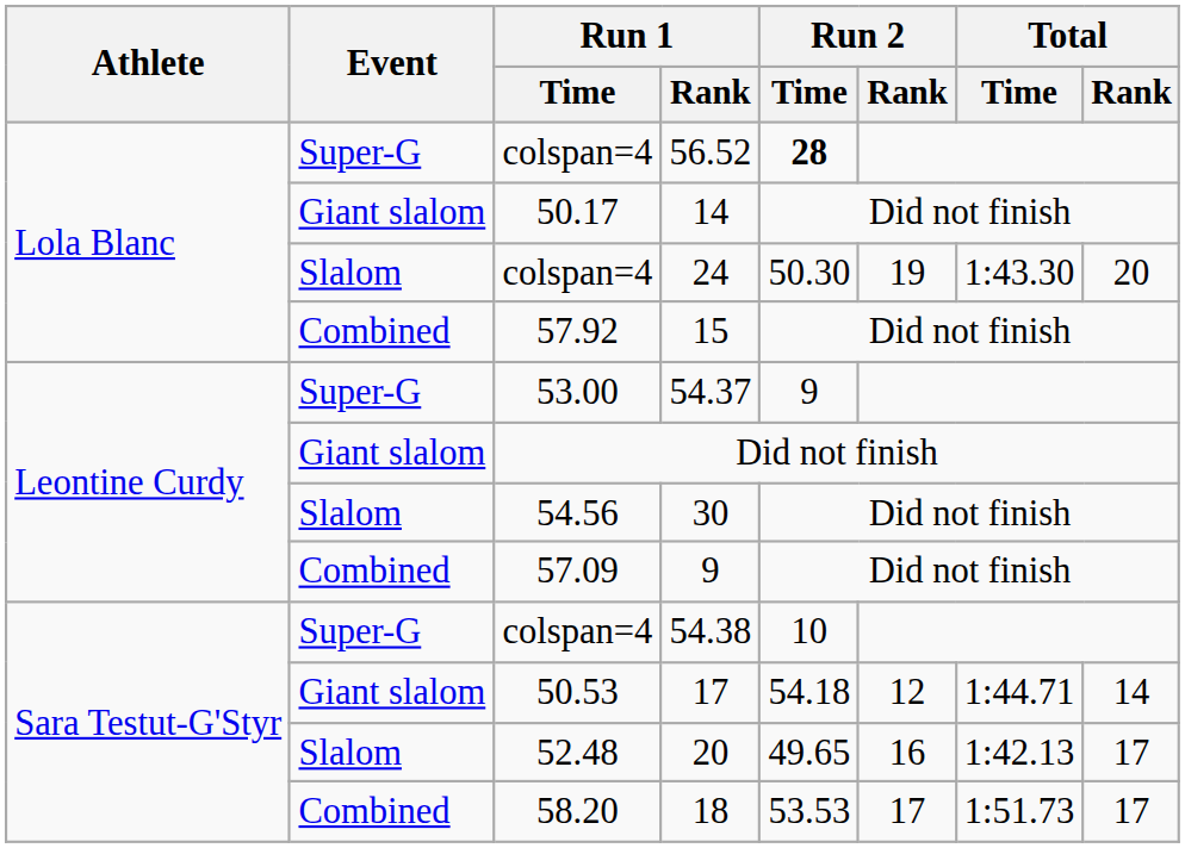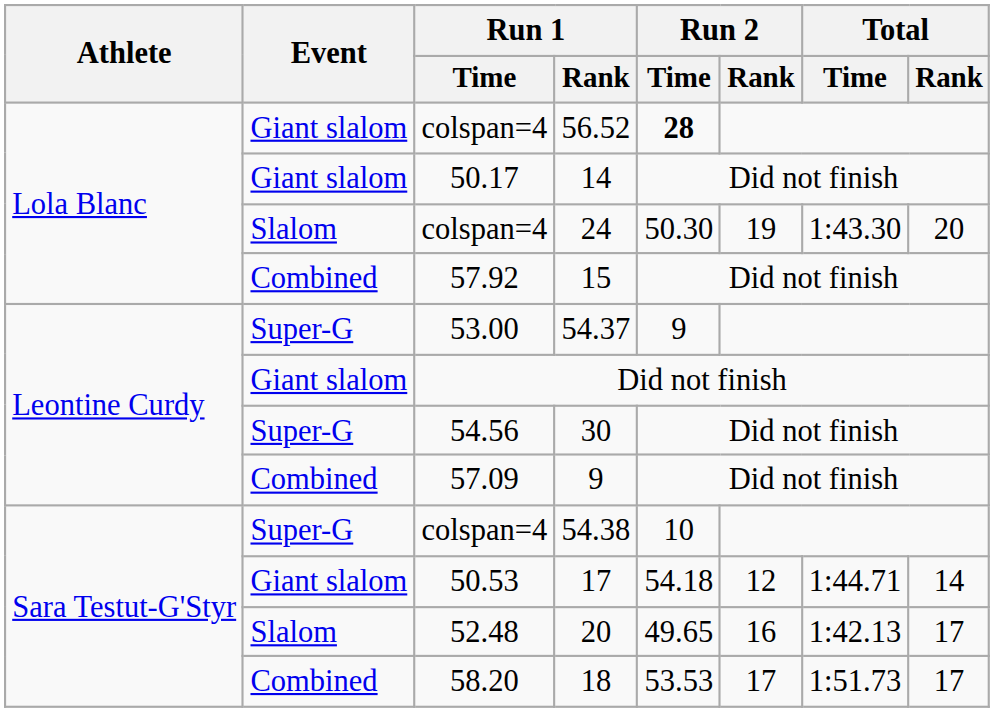56.52 | Event: Super-G -> Giant slalom
30 | Event: Slalom -> Super-G
